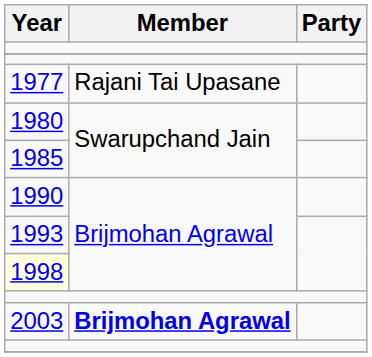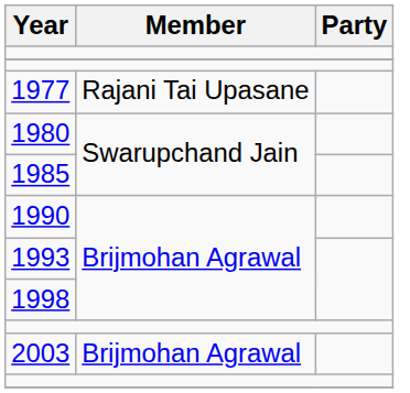1998 | Year: lightyellow background -> no background
2003 | Member: bold -> normal
